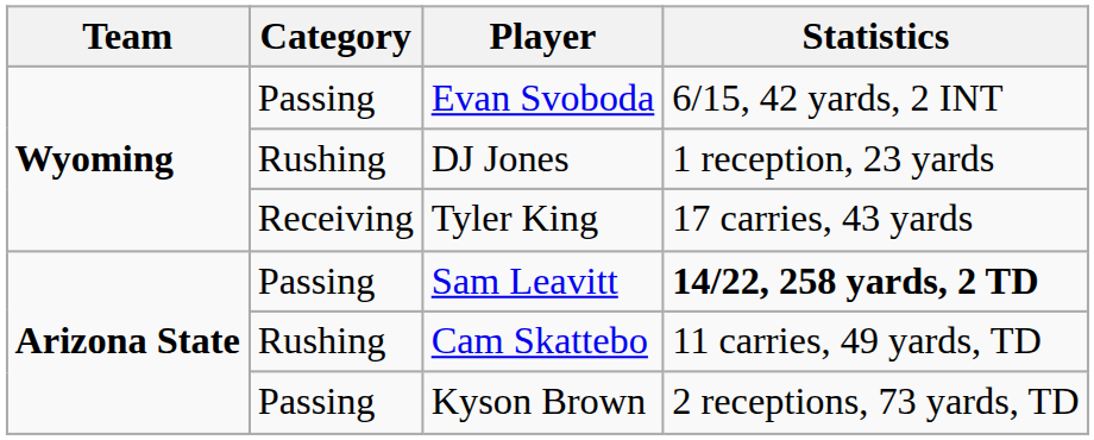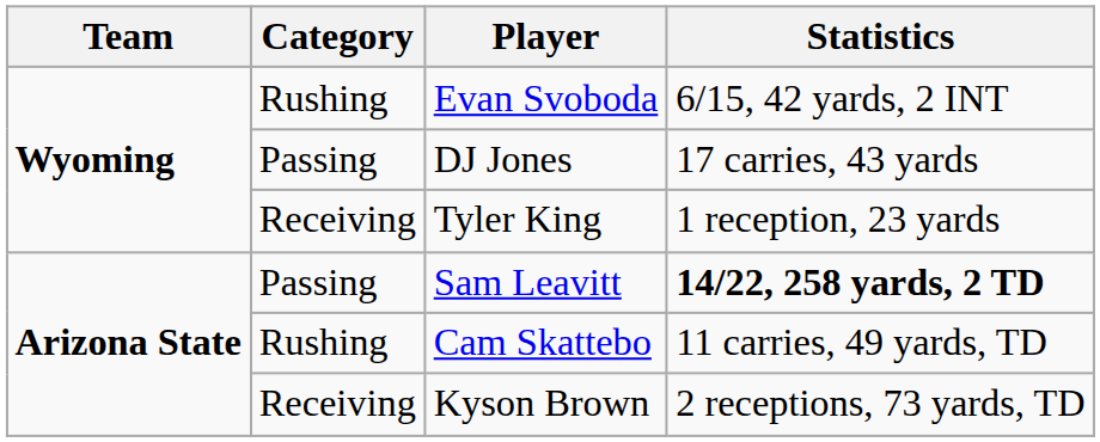Evan Svoboda | Category: Passing -> Rushing
DJ Jones | Category: Rushing -> Passing
DJ Jones | Statistics: 1 reception, 23 yards -> 17 carries, 43 yards
Tyler King | Statistics: 17 carries, 43 yards -> 1 reception, 23 yards
Kyson Brown | Category: Passing -> Receiving
